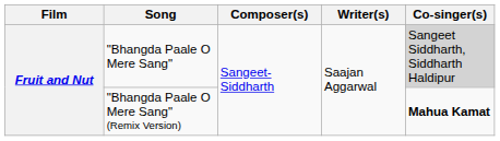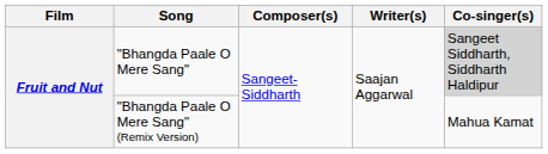"Bhangda Paale O Mere Sang" (Remix Version) | Co-singer(s): bold -> normal
